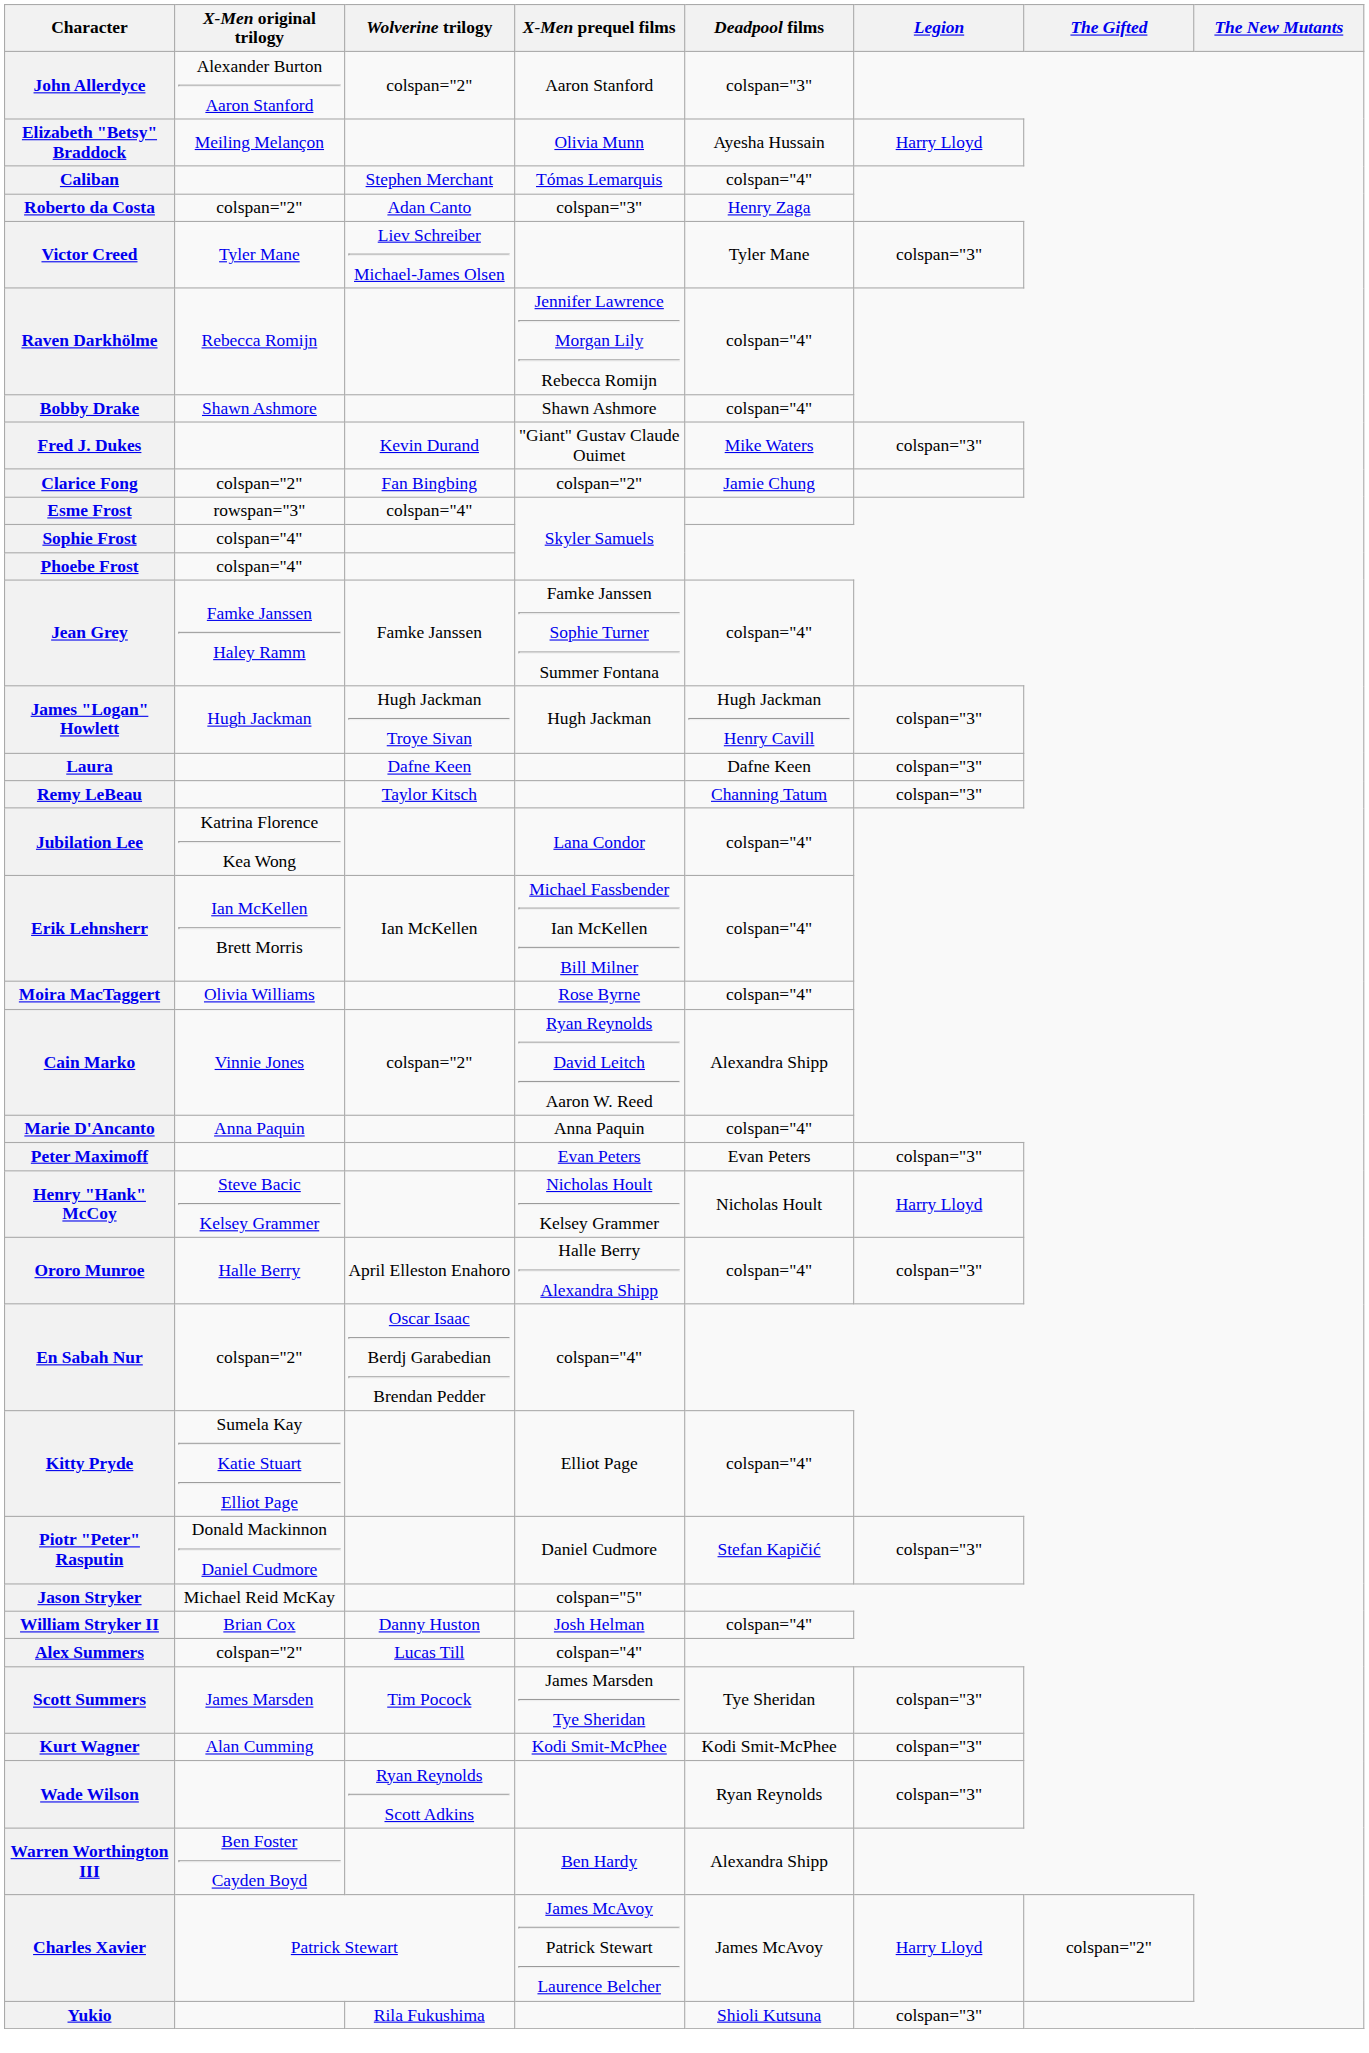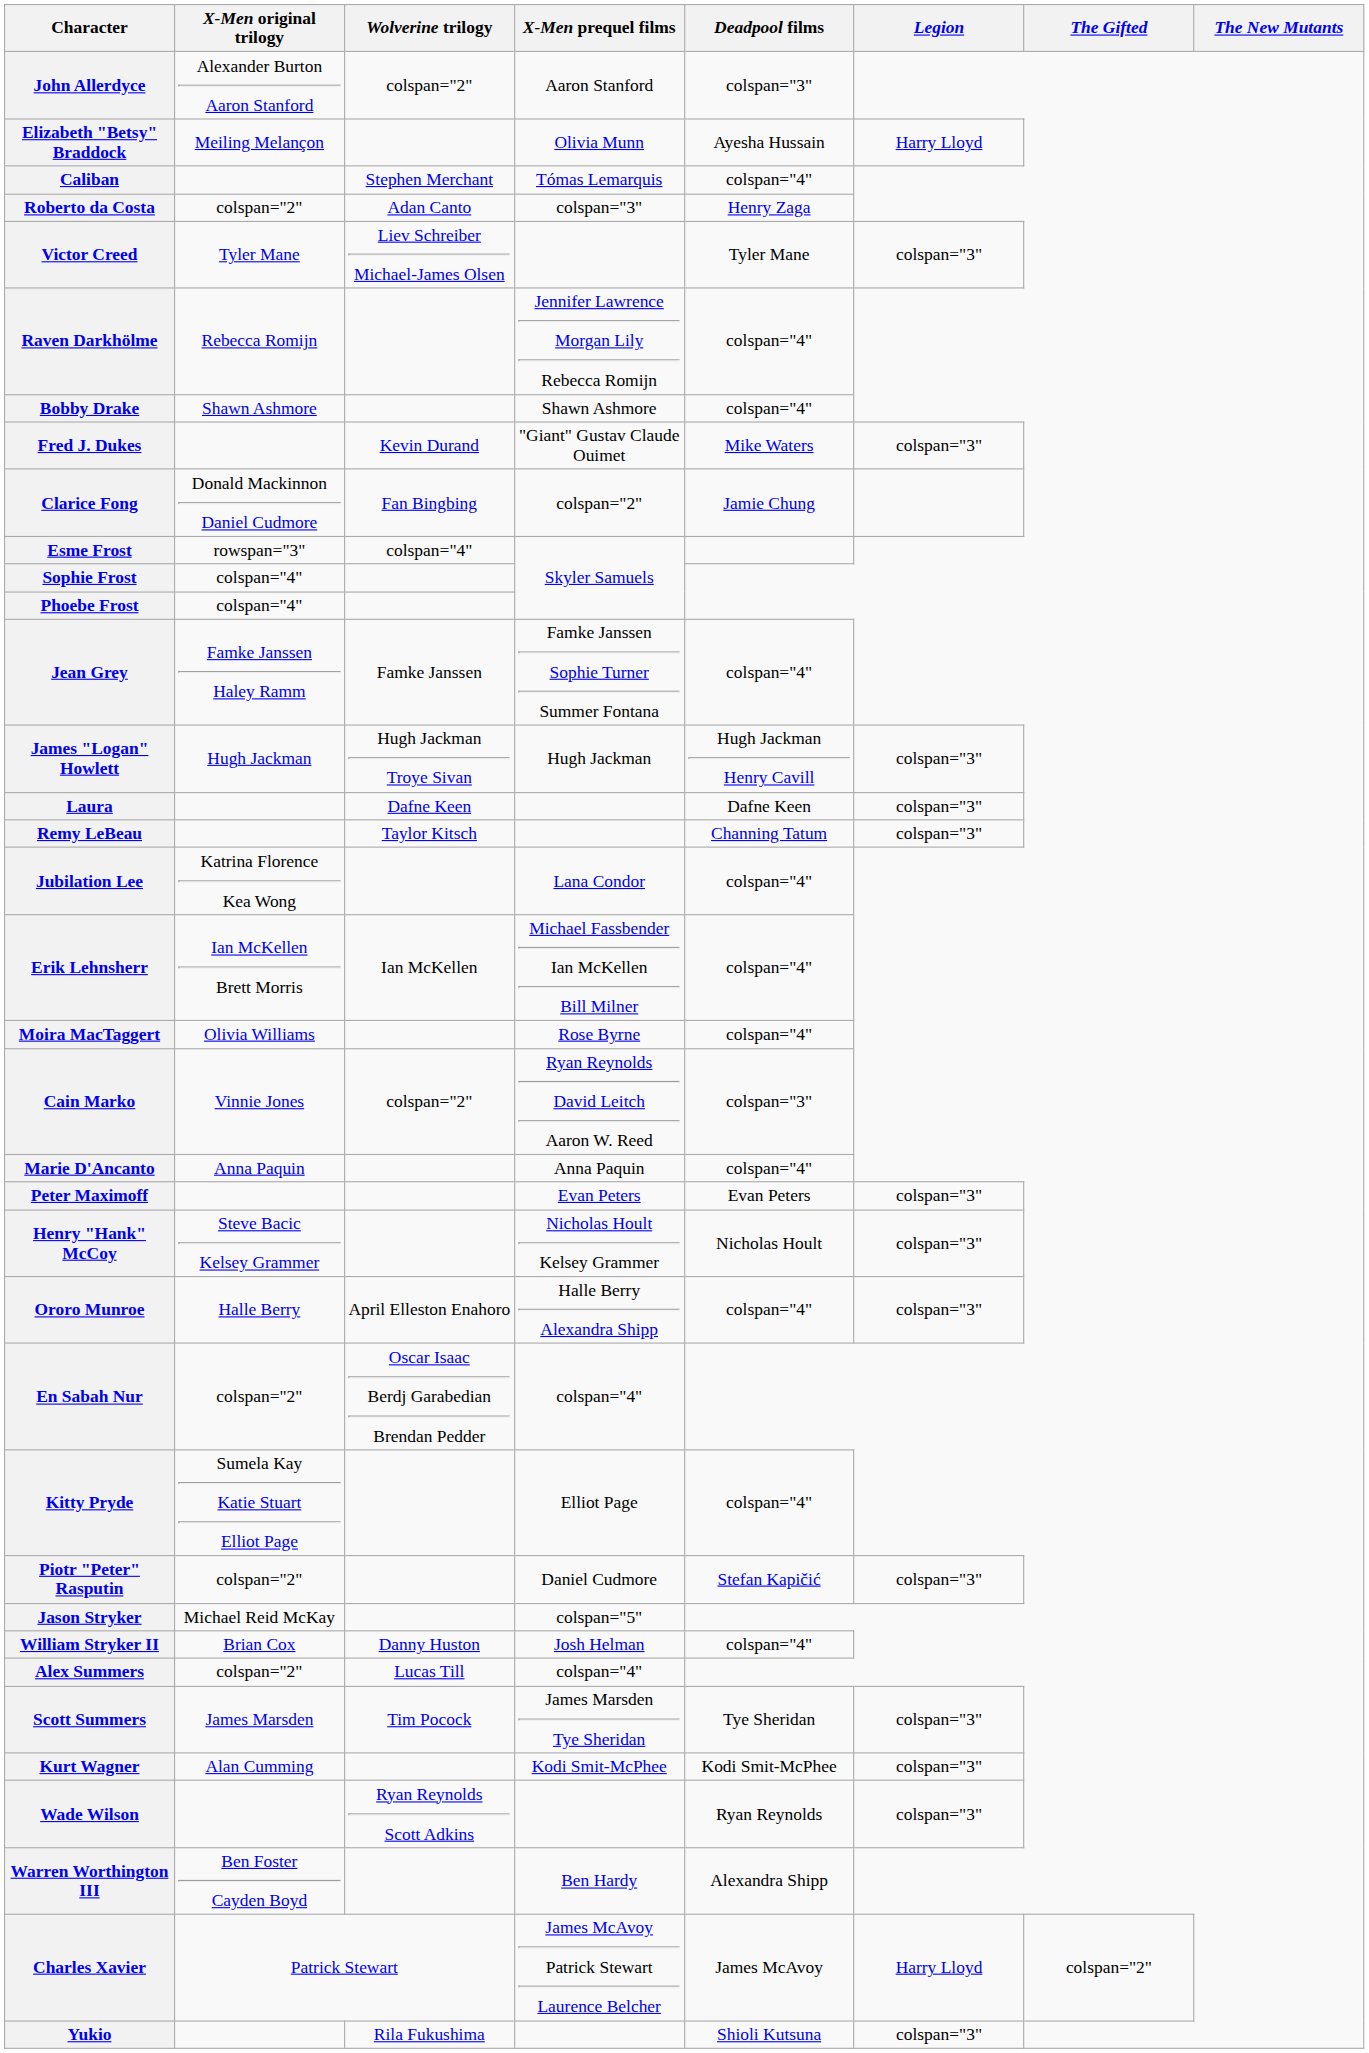Clarice Fong | X-Men original trilogy: colspan="2" -> Donald Mackinnon Daniel Cudmore
Cain Marko | Deadpool films: Alexandra Shipp -> colspan="3"
Henry "Hank" McCoy | Legion: Harry Lloyd -> colspan="3"
Piotr "Peter" Rasputin | X-Men original trilogy: Donald Mackinnon Daniel Cudmore -> colspan="2"
